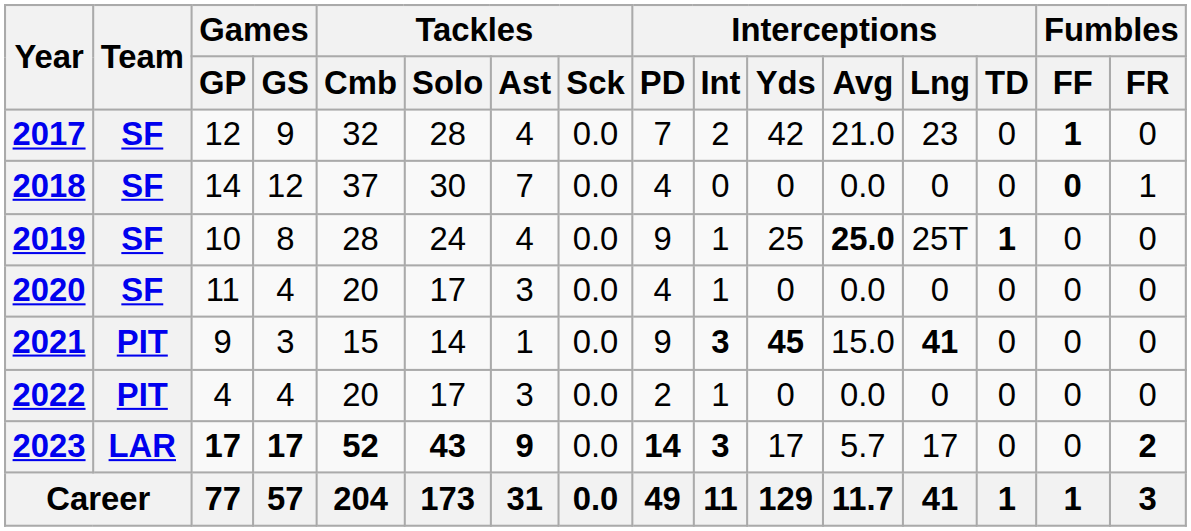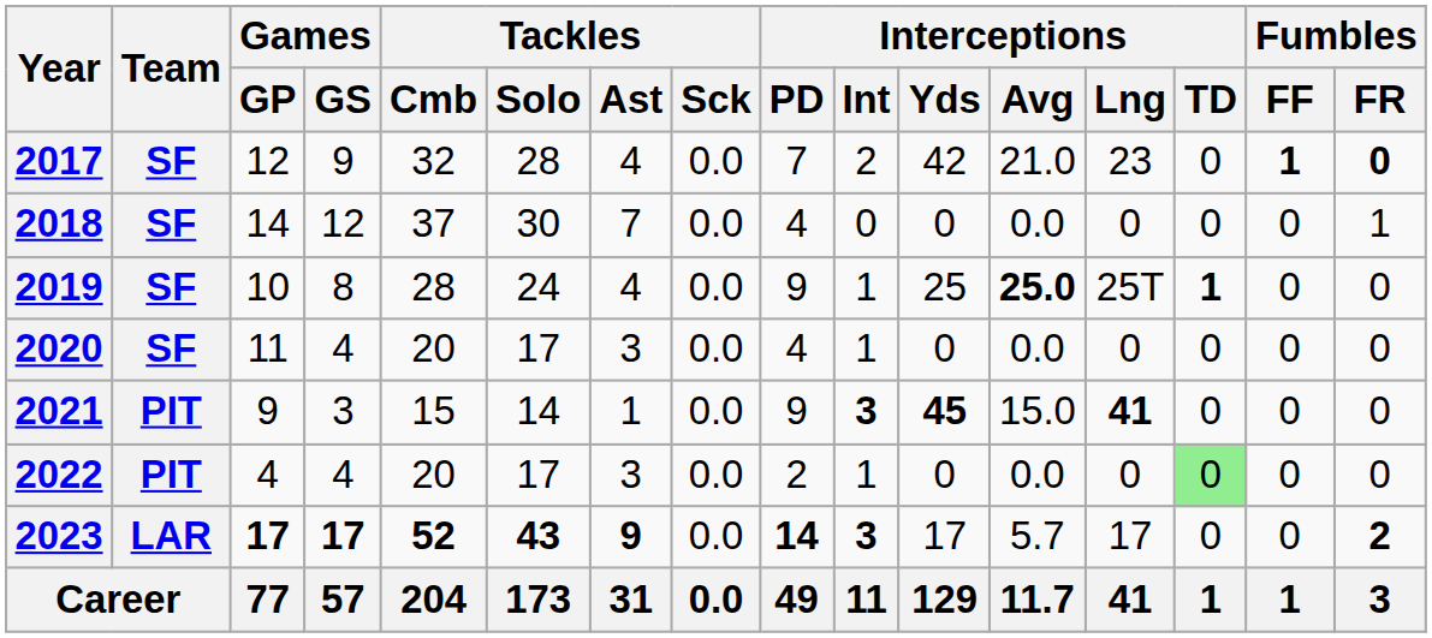2017 | Fumbles / FR: normal -> bold
2018 | Fumbles / FF: bold -> normal
2022 | Interceptions / TD: no background -> lightgreen background
